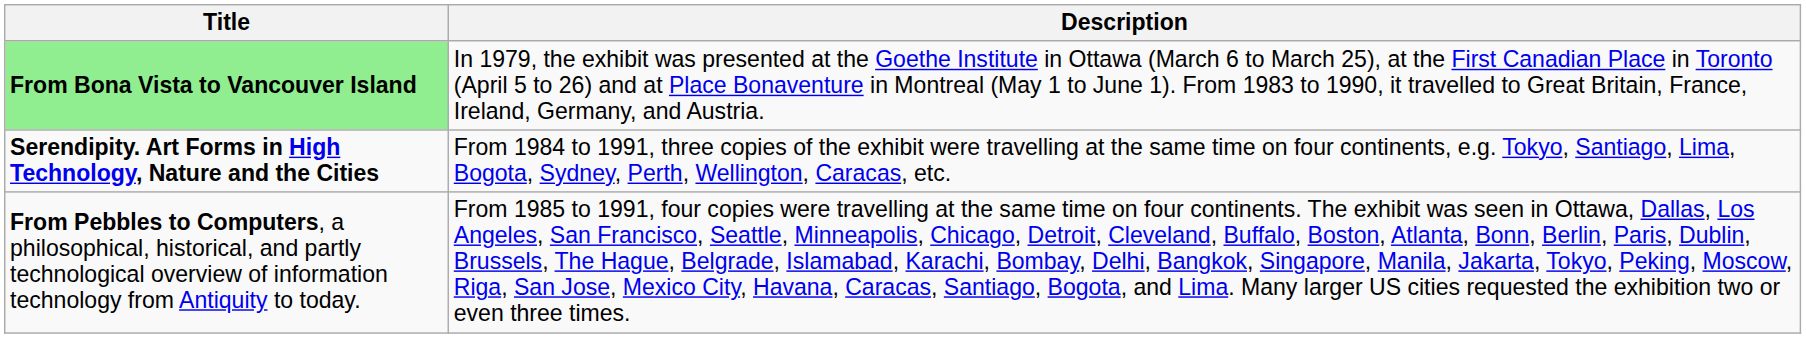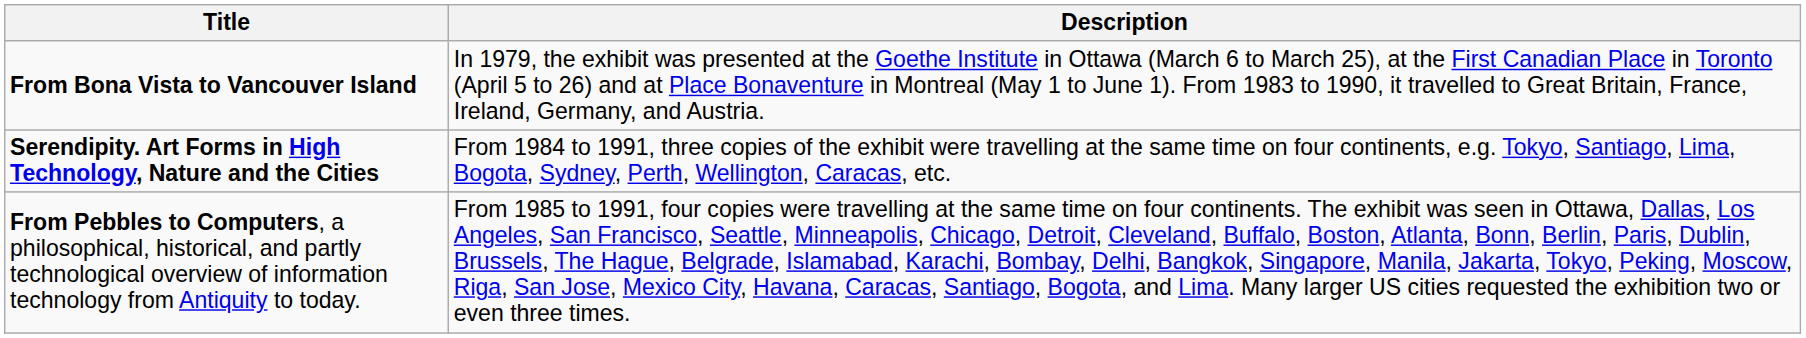From Bona Vista to Vancouver Island | Title: lightgreen background -> no background
